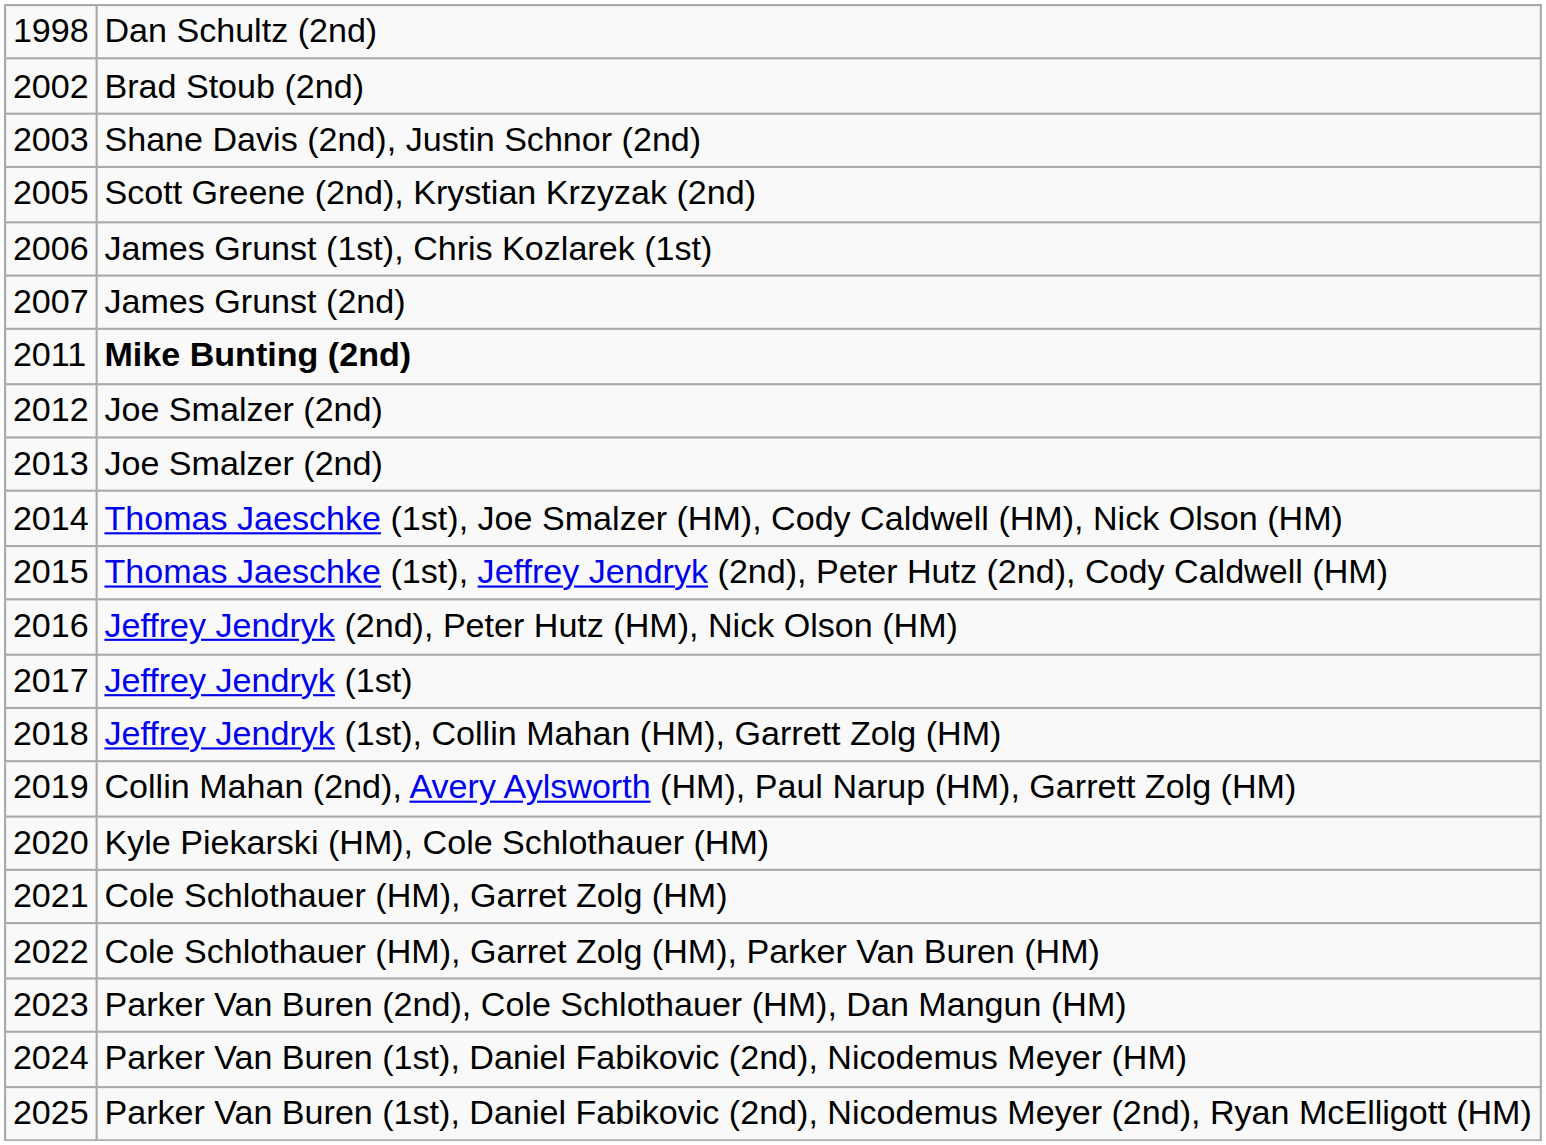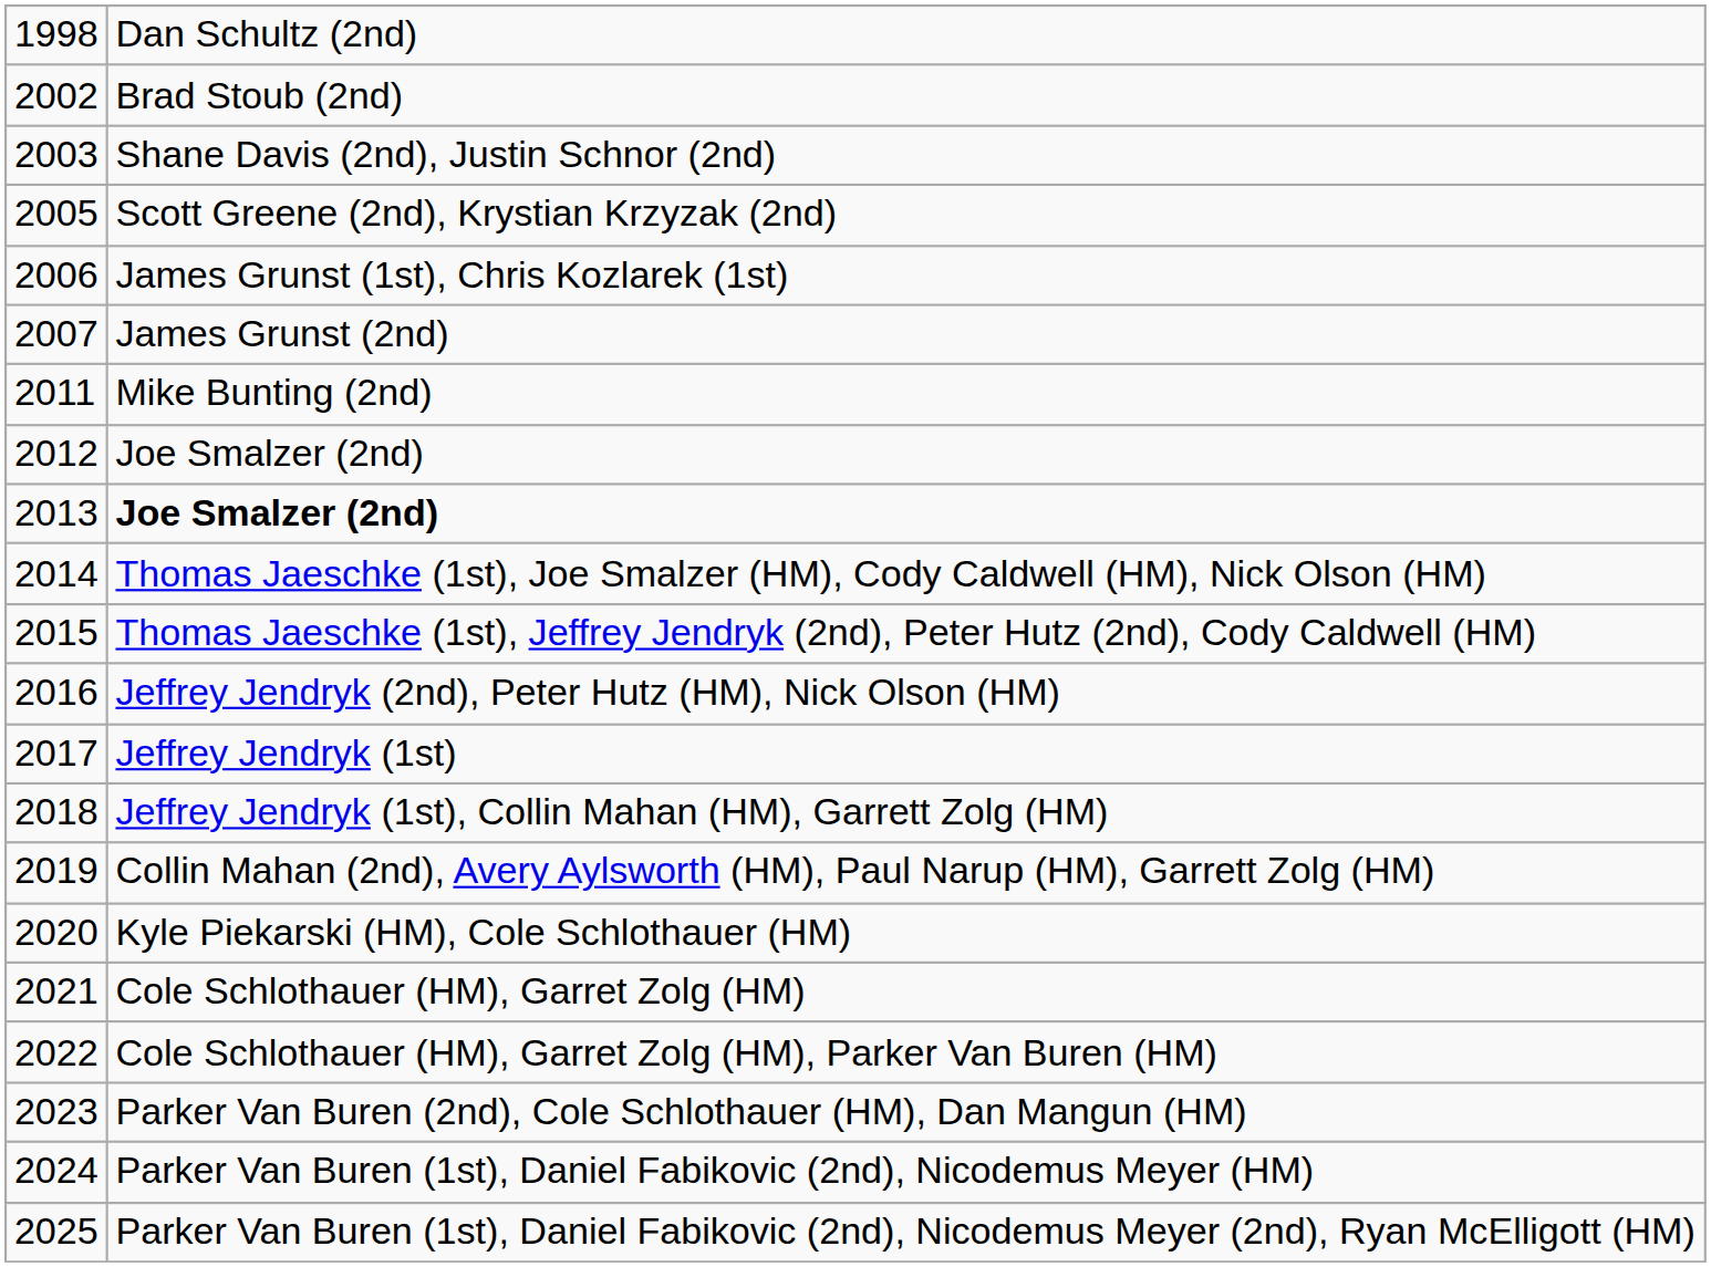row 7 | column 2: bold -> normal
row 9 | column 2: normal -> bold
